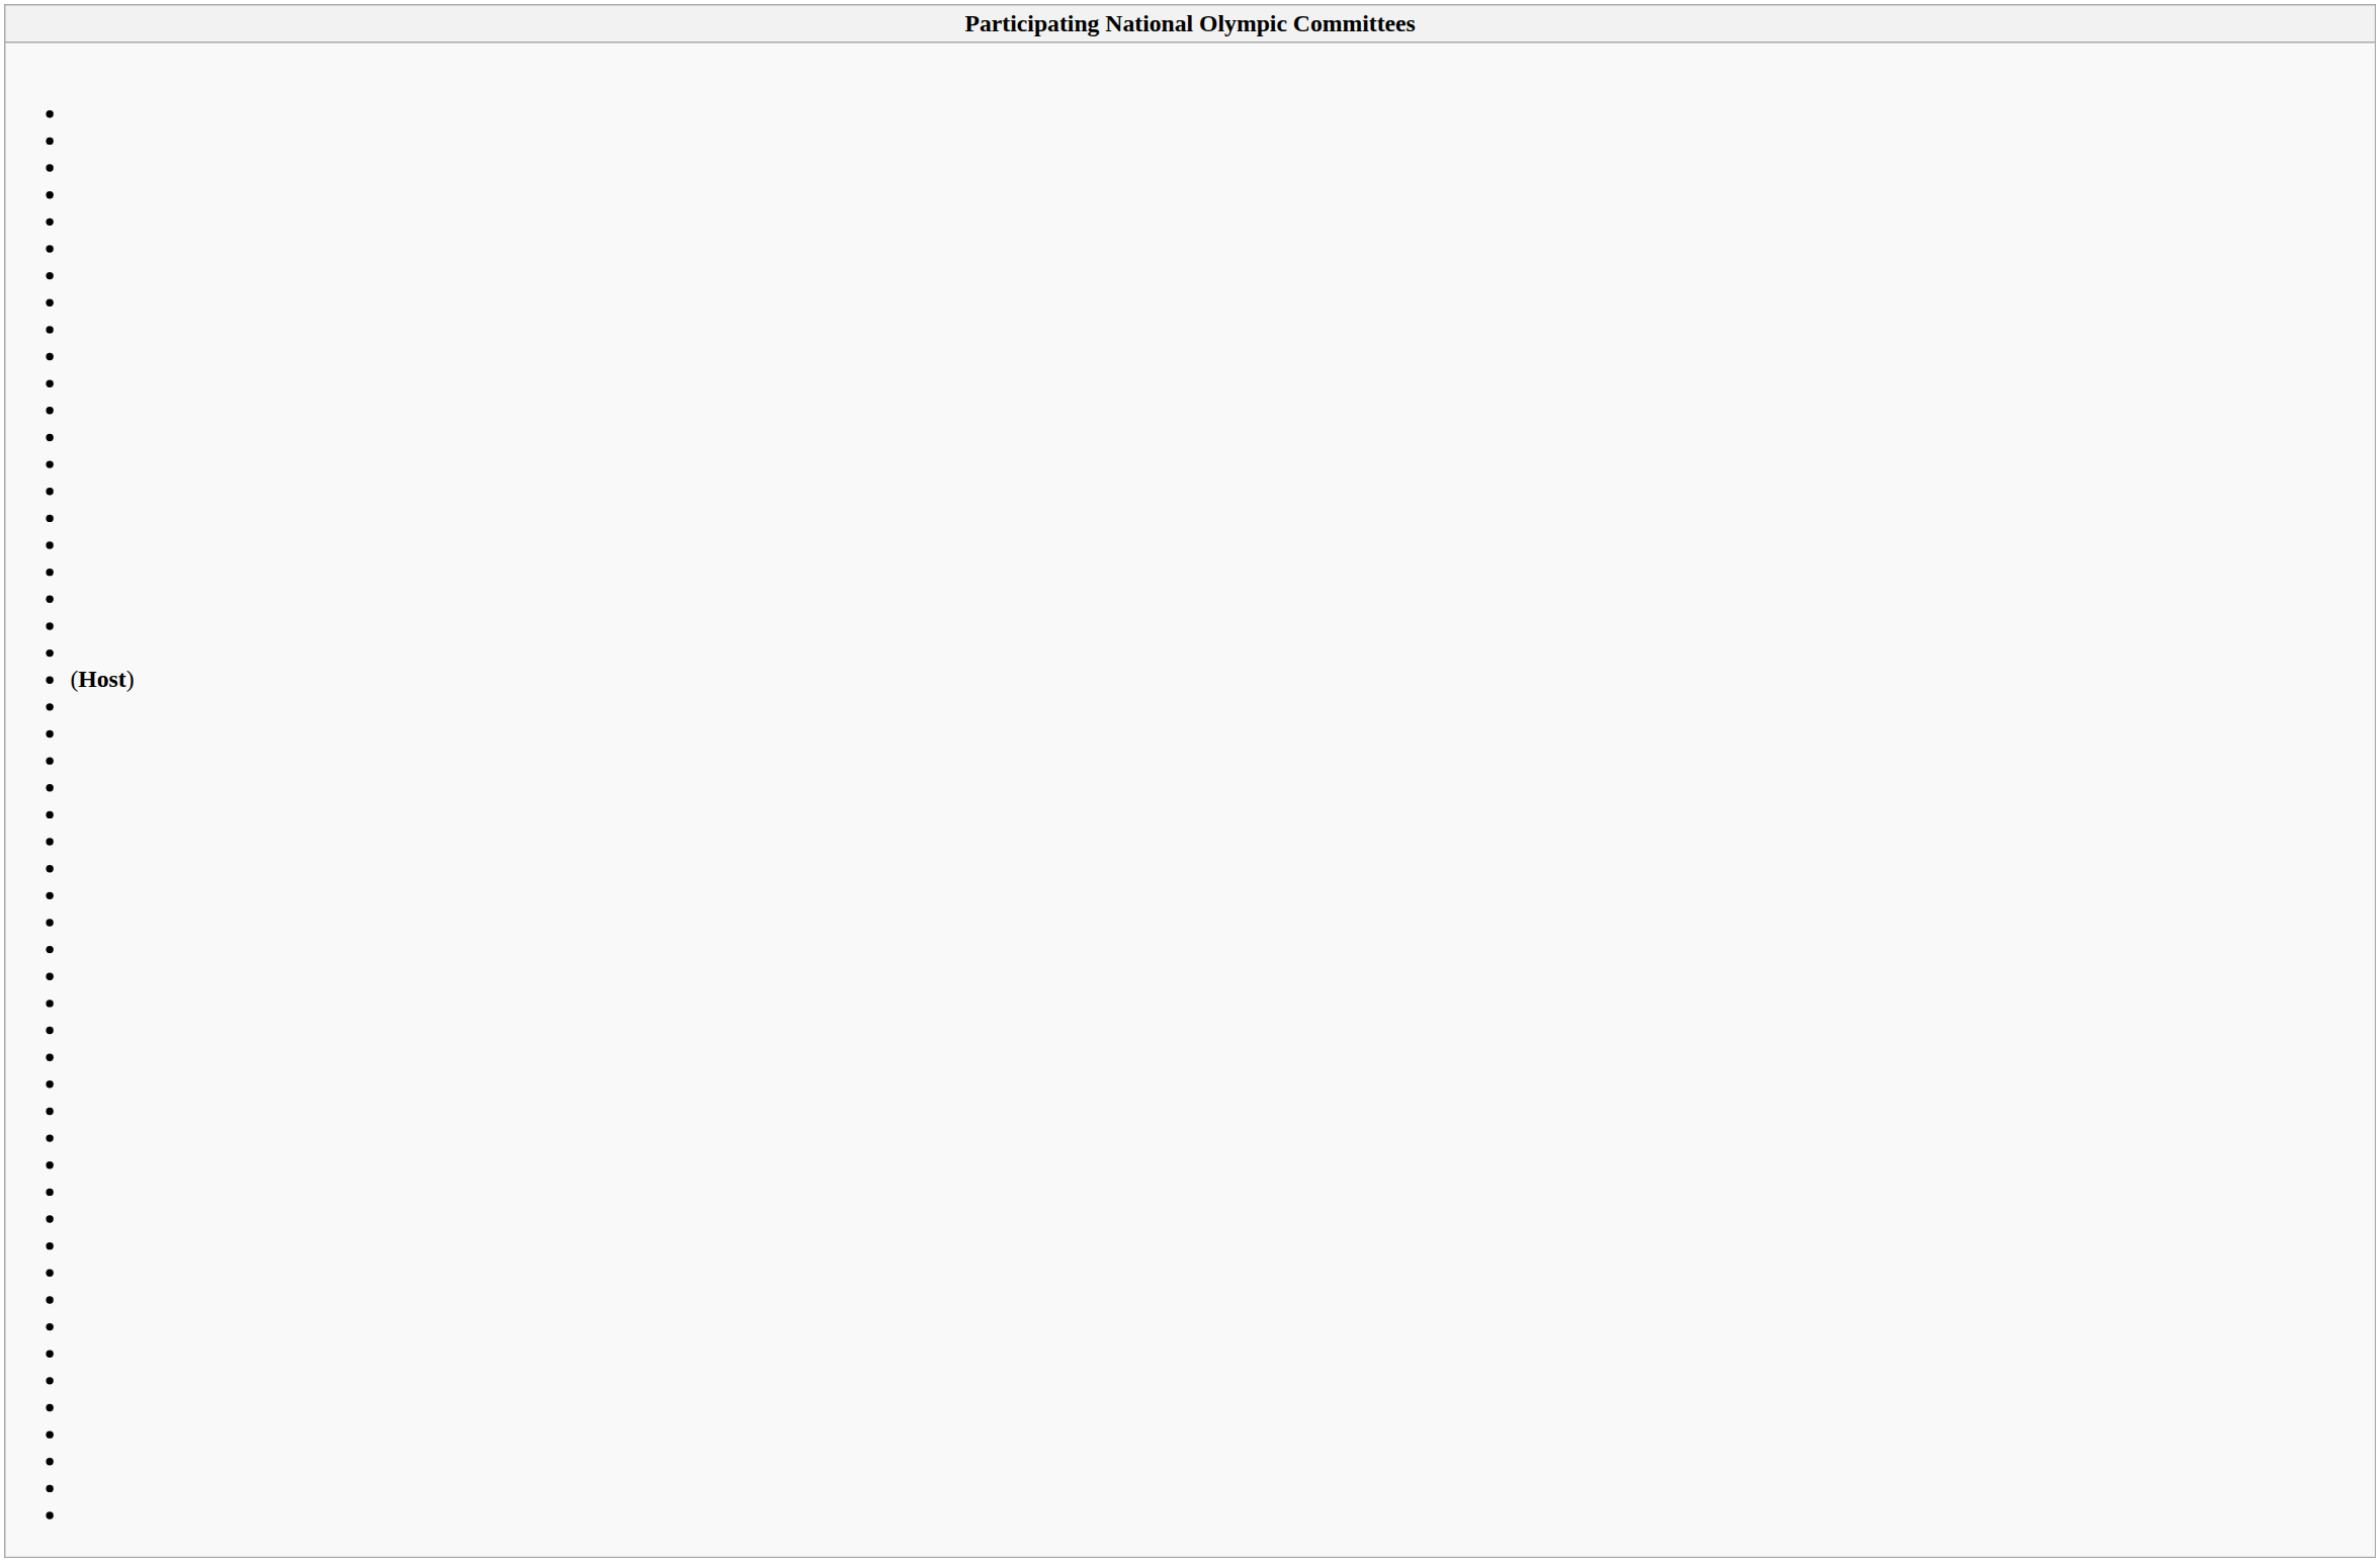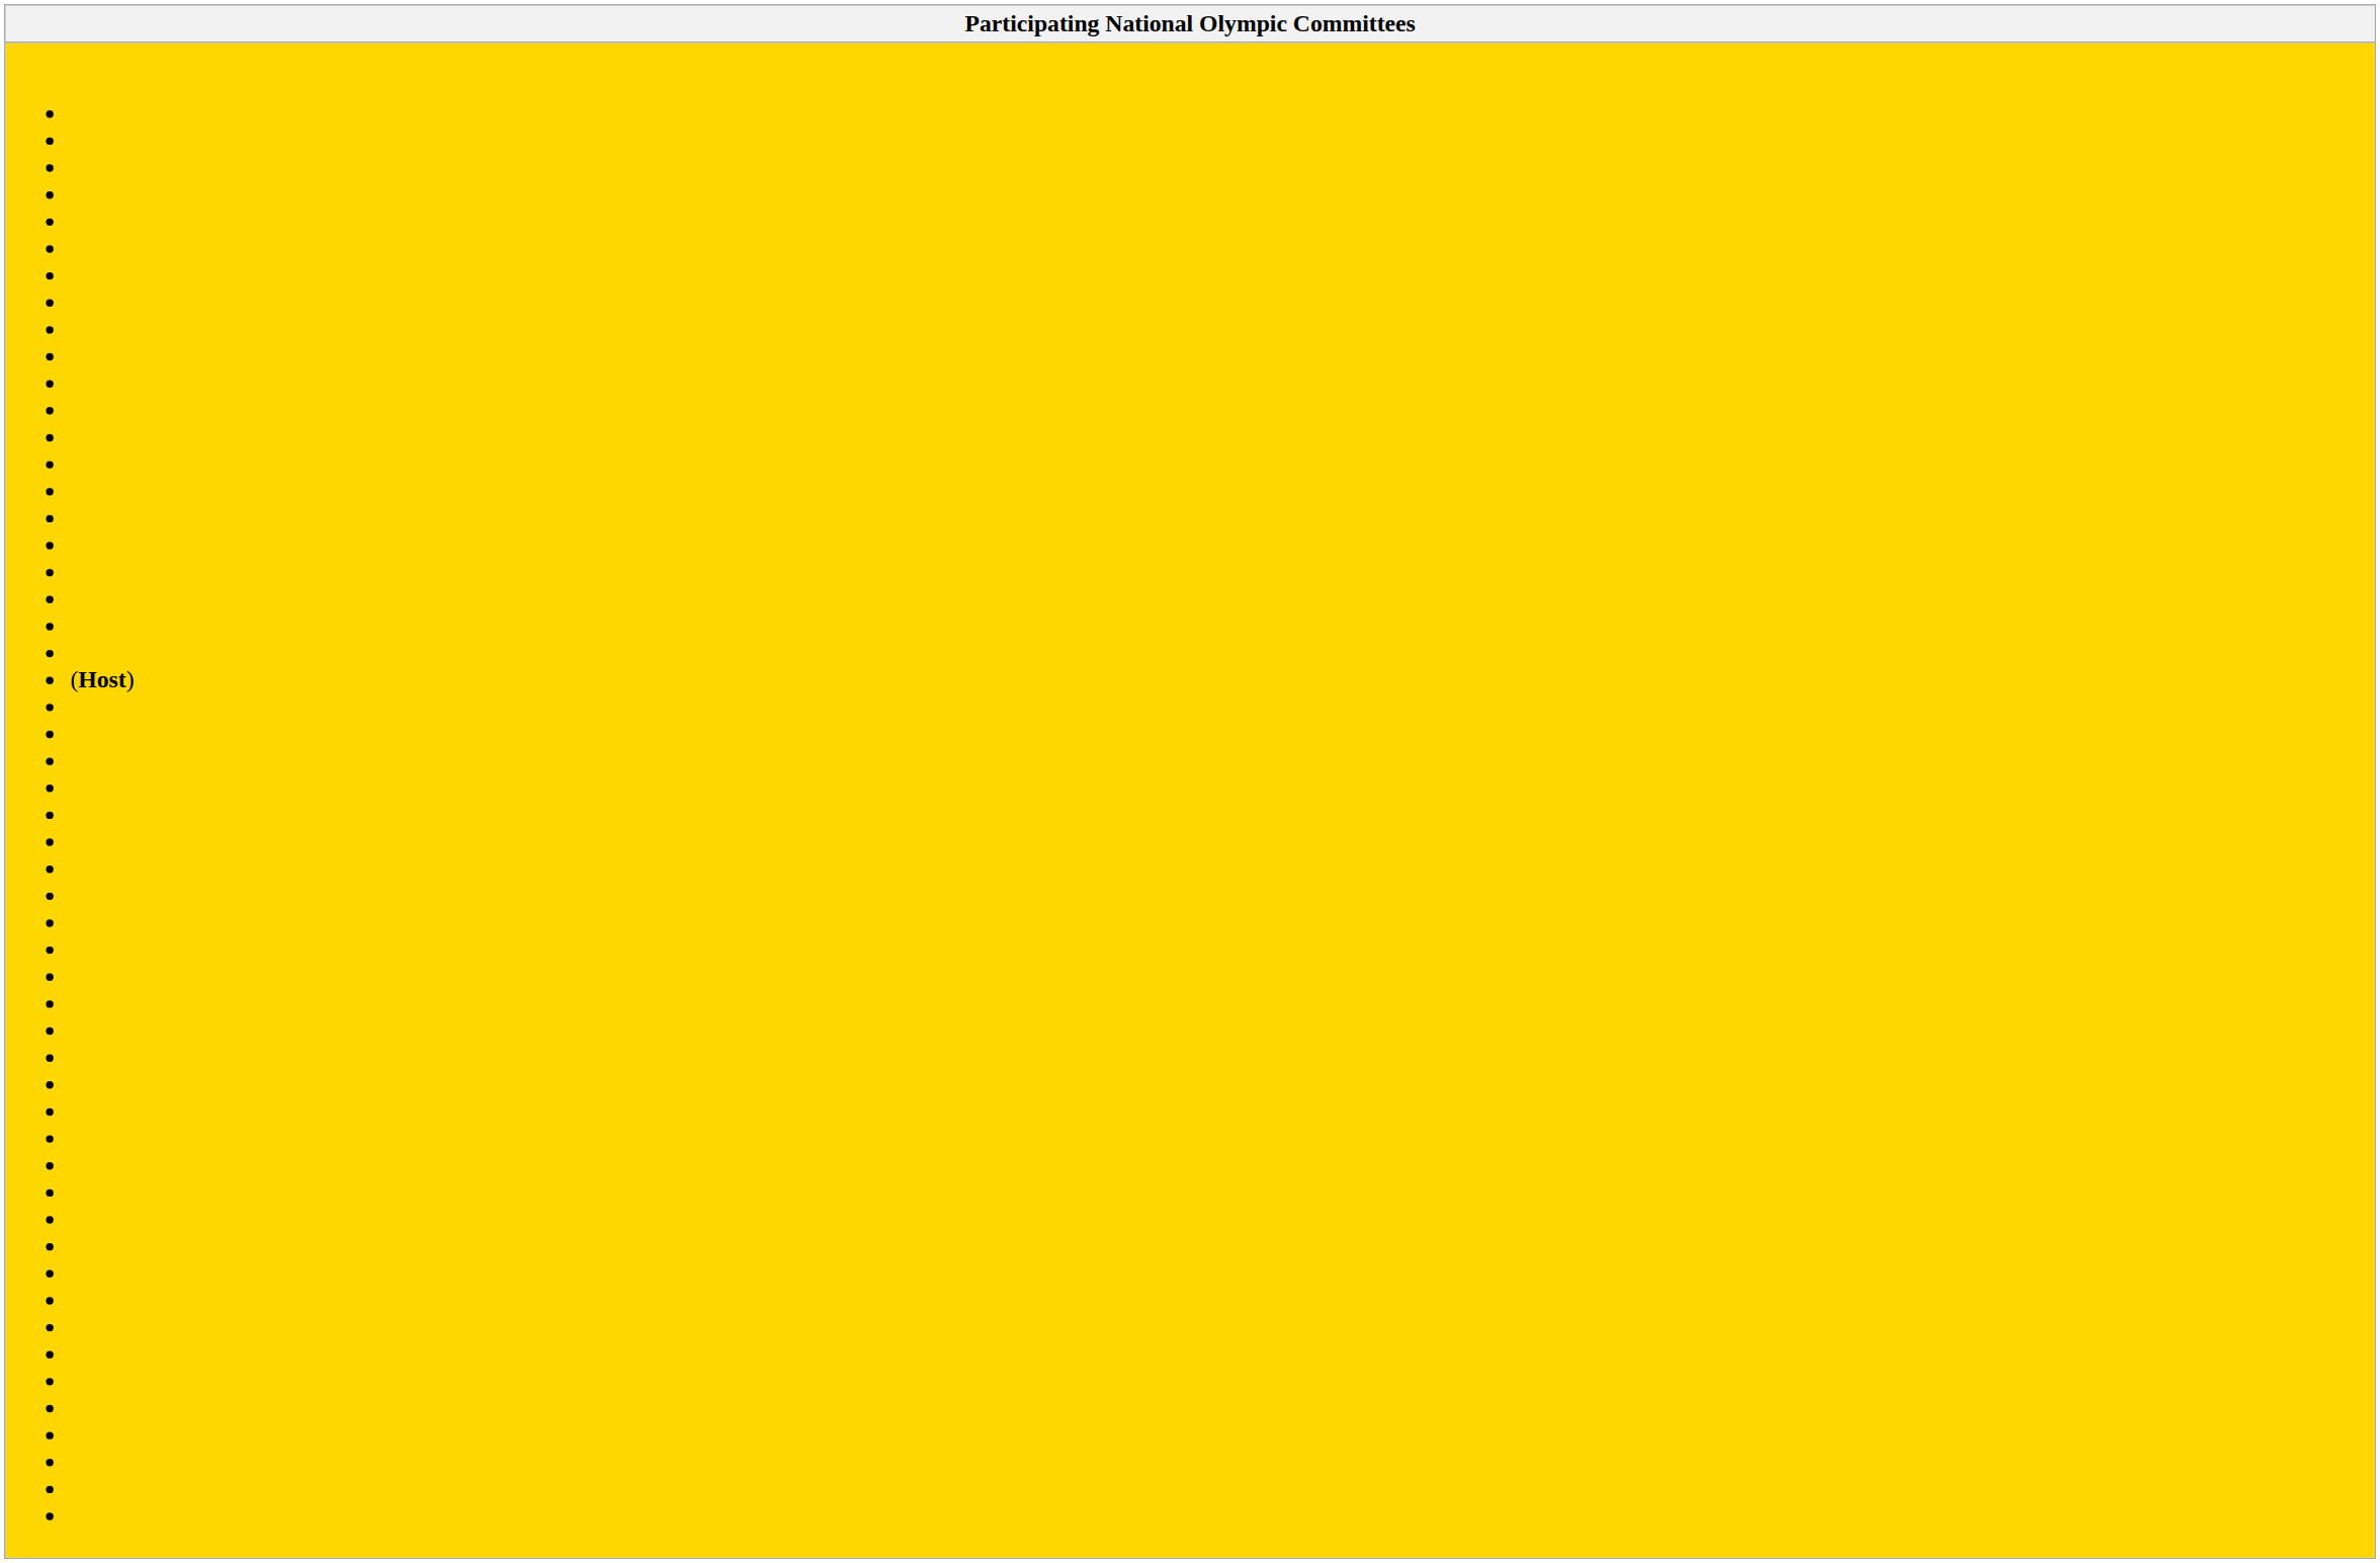row 2 | column 1: no background -> gold background
